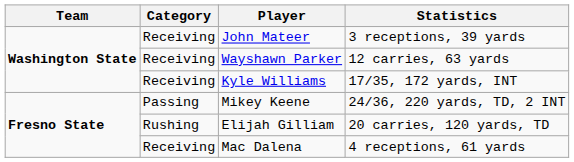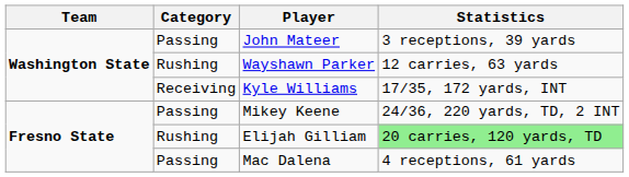John Mateer | Category: Receiving -> Passing
Wayshawn Parker | Category: Receiving -> Rushing
Elijah Gilliam | Statistics: no background -> lightgreen background
Mac Dalena | Category: Receiving -> Passing
